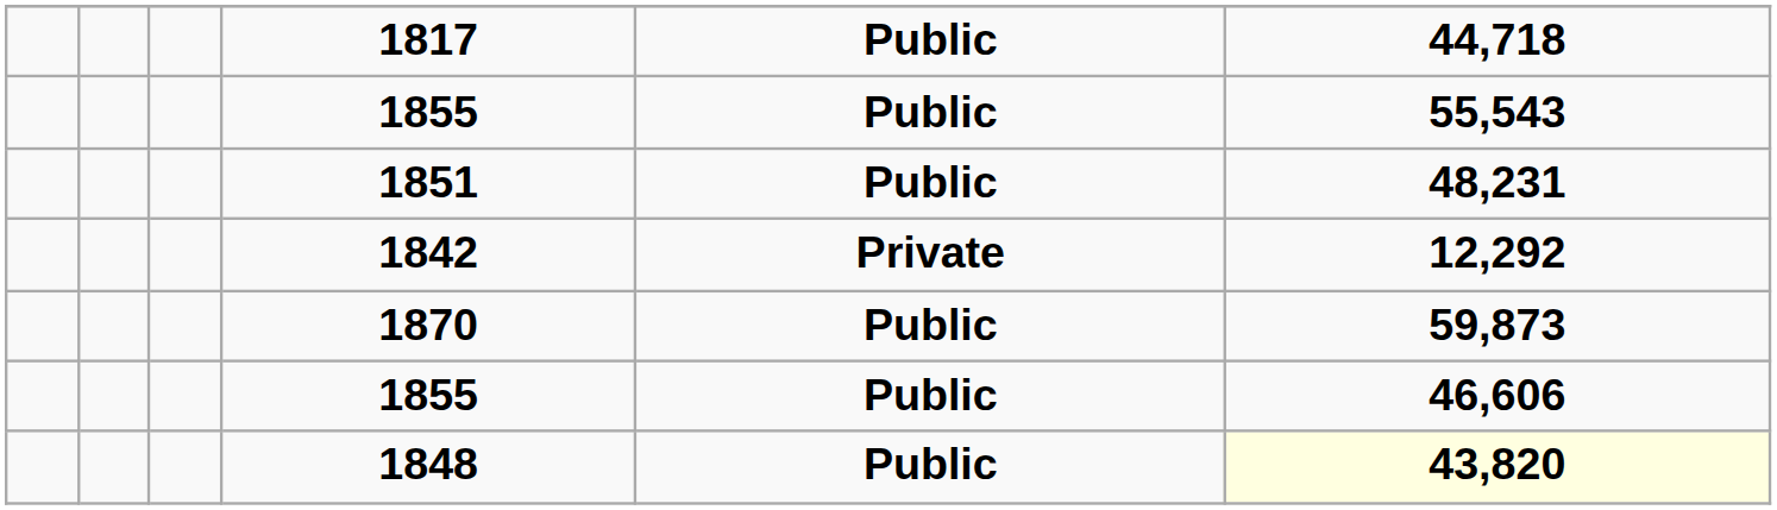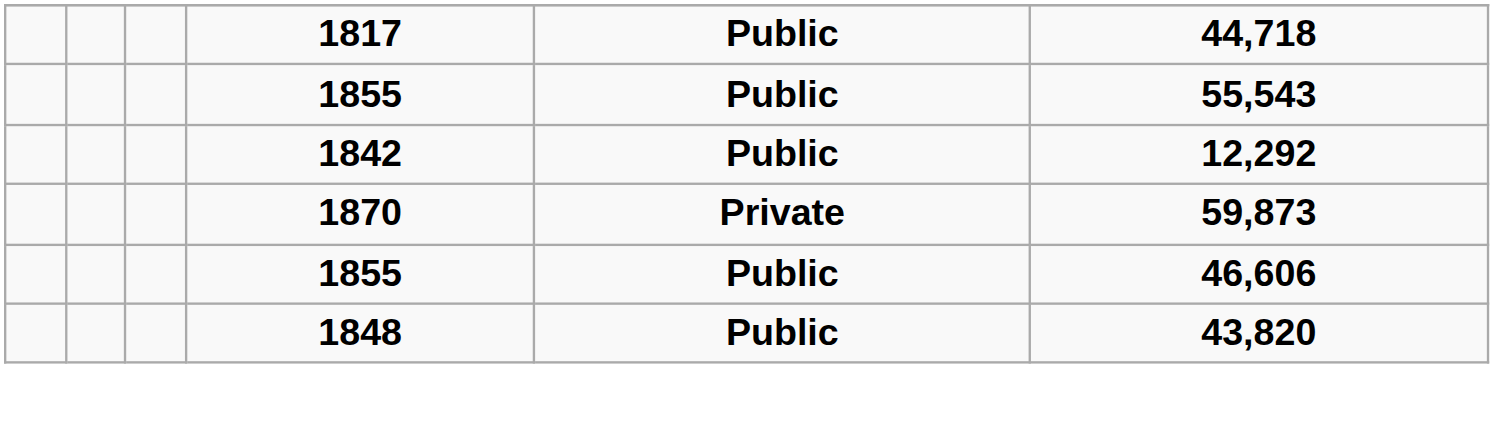- row: 1851 | Public | 48,231
1842 | Public: Private -> Public
1870 | Public: Public -> Private
1848 | 44,718: lightyellow background -> no background
